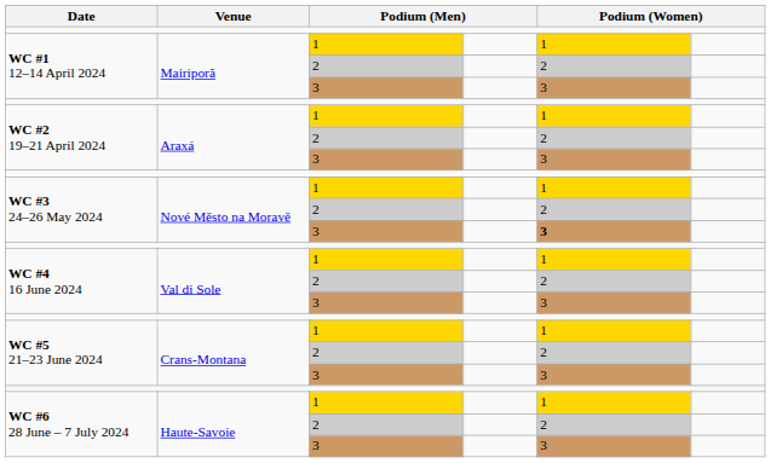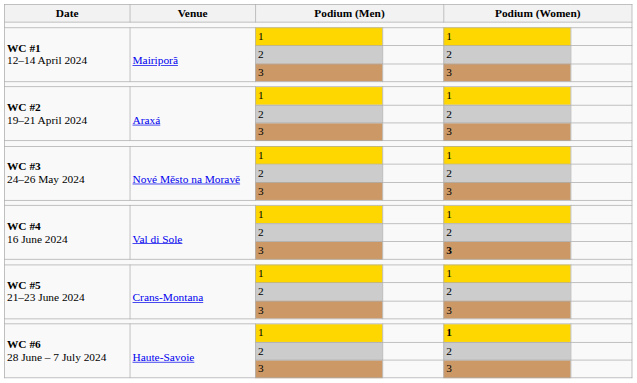WC #3 24–26 May 2024 / 3 | column 5: bold -> normal
WC #4 16 June 2024 / 3 | column 5: normal -> bold
WC #6 28 June – 7 July 2024 / 1 | column 5: normal -> bold
